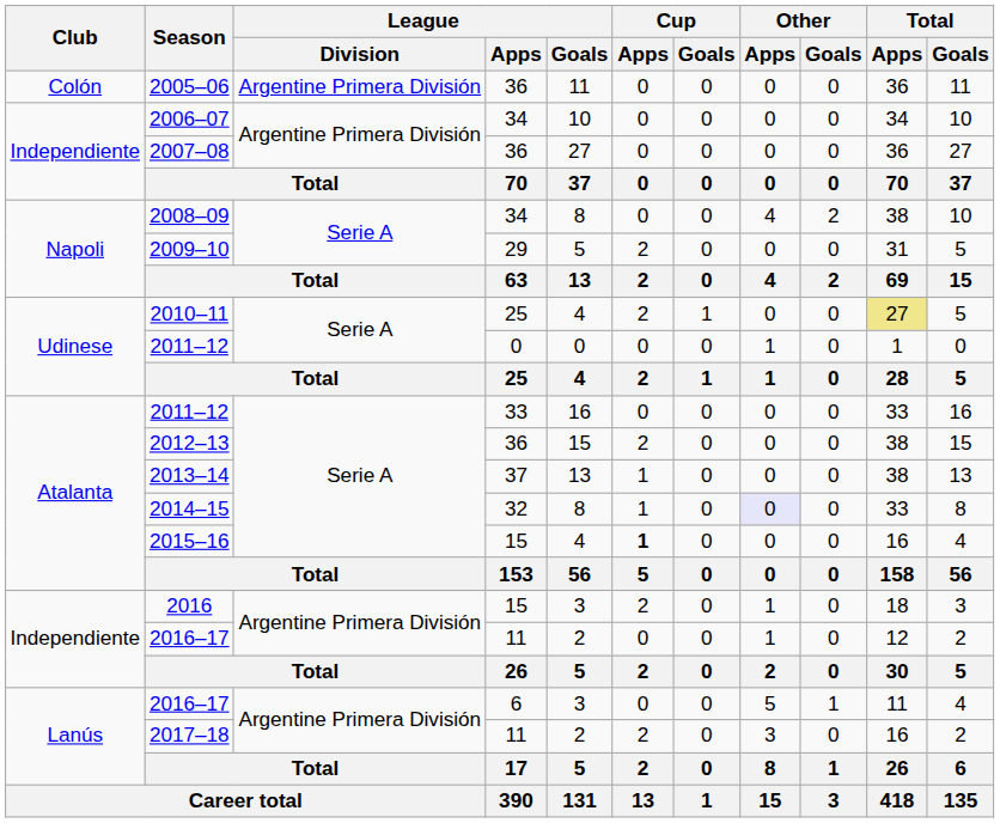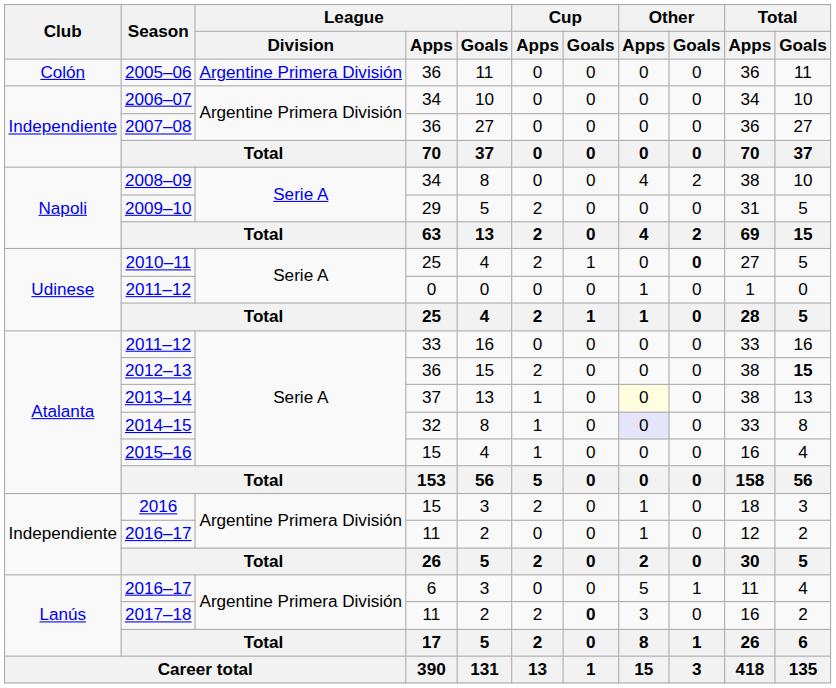2010–11 | Other / Goals: normal -> bold
2010–11 | Total / Apps: khaki background -> no background
2012–13 | Total / Goals: normal -> bold
2013–14 | Other / Apps: no background -> lightyellow background
2015–16 | Cup / Apps: bold -> normal
2017–18 | Cup / Goals: normal -> bold
